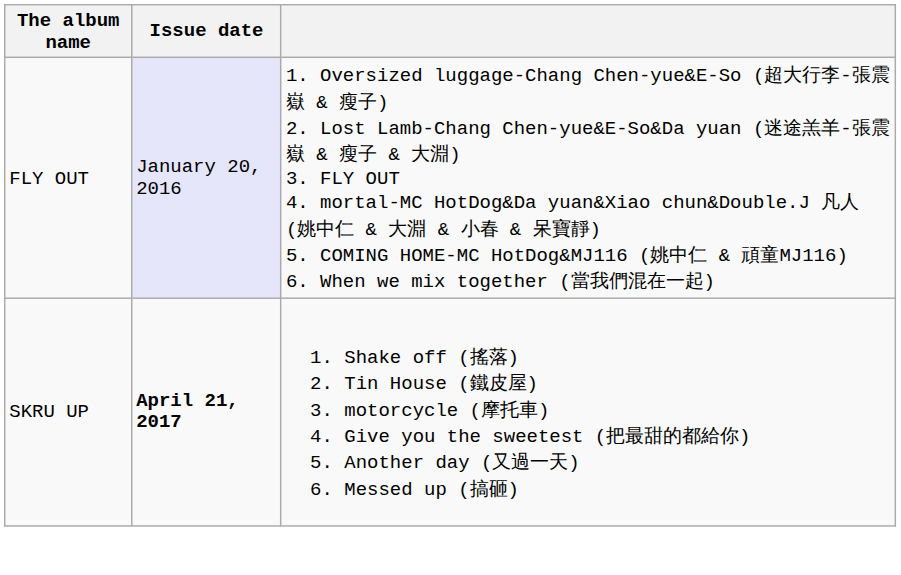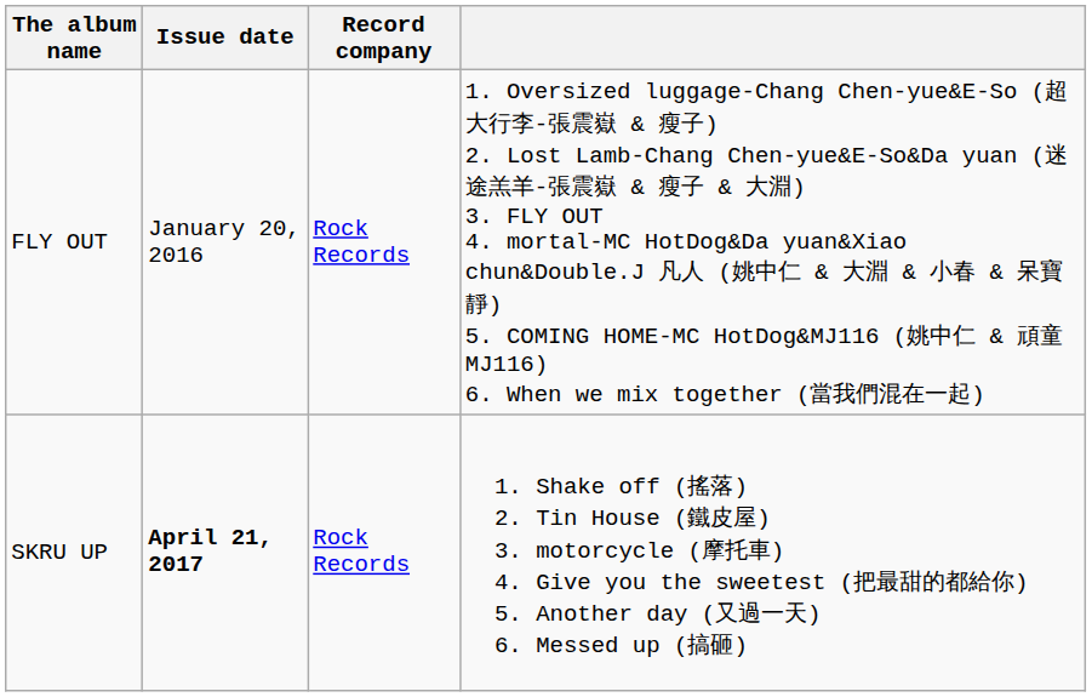+ column: Record company | Rock Records | Rock Records
FLY OUT | Issue date: lavender background -> no background
